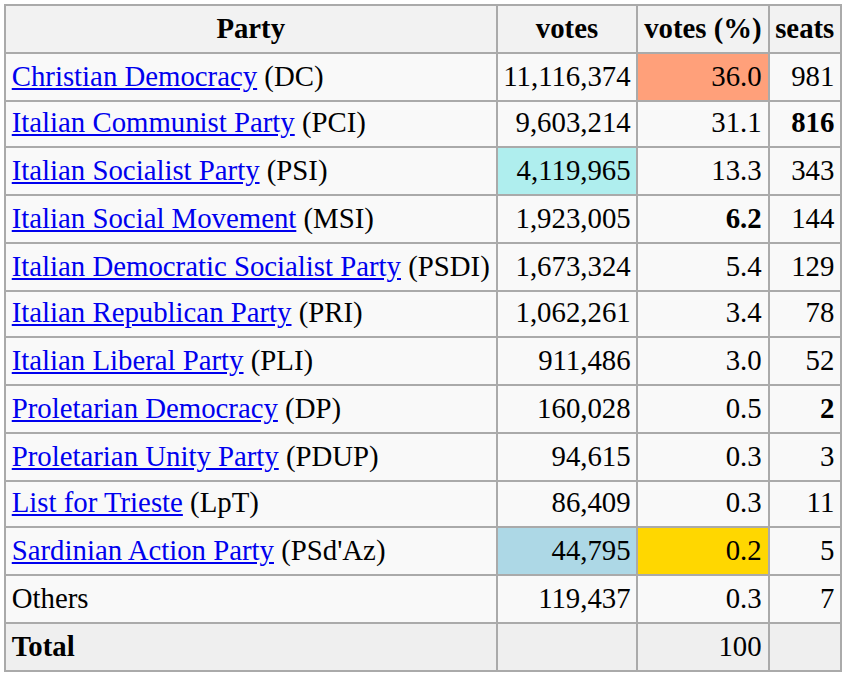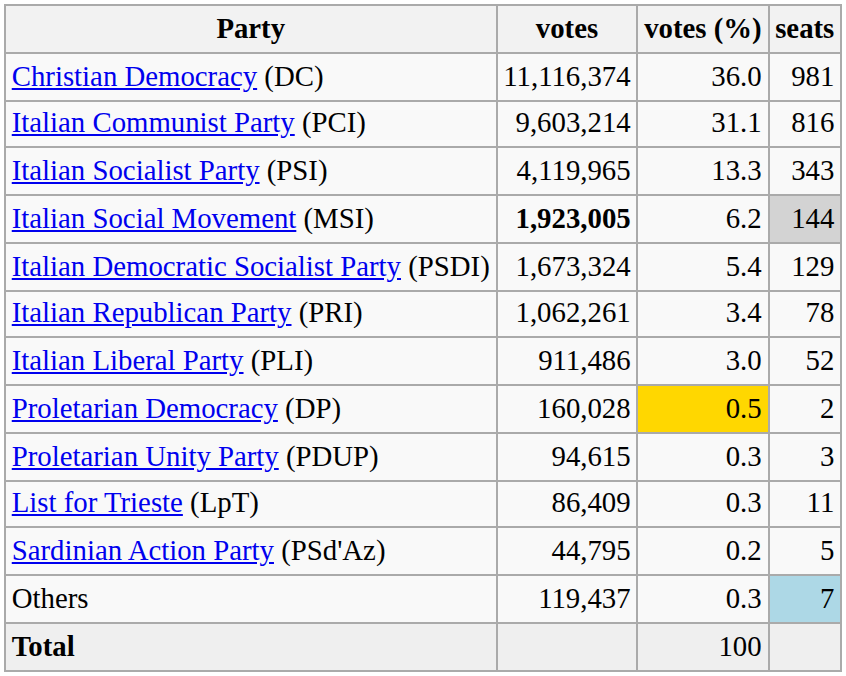Christian Democracy (DC) | votes (%): lightsalmon background -> no background
Italian Communist Party (PCI) | seats: bold -> normal
Italian Socialist Party (PSI) | votes: paleturquoise background -> no background
Italian Social Movement (MSI) | votes: normal -> bold
Italian Social Movement (MSI) | votes (%): bold -> normal
Italian Social Movement (MSI) | seats: no background -> lightgrey background
Proletarian Democracy (DP) | votes (%): no background -> gold background
Proletarian Democracy (DP) | seats: bold -> normal
Sardinian Action Party (PSd'Az) | votes: lightblue background -> no background
Sardinian Action Party (PSd'Az) | votes (%): gold background -> no background
Others | seats: no background -> lightblue background
